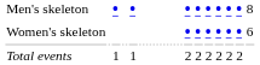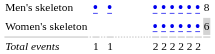Women's skeleton | column 10: no background -> lightgrey background
